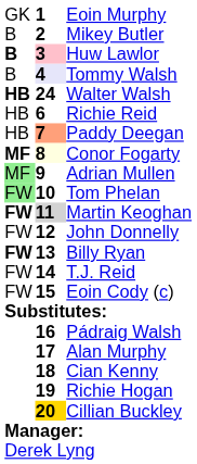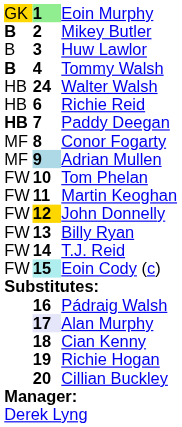Eoin Murphy | column 1: no background -> gold background
Eoin Murphy | column 2: no background -> lightgreen background
Mikey Butler | column 1: normal -> bold
Huw Lawlor | column 1: bold -> normal
Huw Lawlor | column 2: pink background -> no background
Tommy Walsh | column 1: normal -> bold
Tommy Walsh | column 2: lavender background -> no background
Walter Walsh | column 1: bold -> normal
Paddy Deegan | column 1: normal -> bold
Paddy Deegan | column 2: lightsalmon background -> no background
Conor Fogarty | column 1: bold -> normal
Conor Fogarty | column 2: lightyellow background -> no background
Adrian Mullen | column 1: lightgreen background -> no background
Adrian Mullen | column 2: no background -> lightblue background
Tom Phelan | column 1: lightgreen background -> no background
Martin Keoghan | column 1: bold -> normal
Martin Keoghan | column 2: lightgrey background -> no background
John Donnelly | column 2: no background -> gold background
Billy Ryan | column 1: bold -> normal
Eoin Cody (c) | column 2: no background -> paleturquoise background
Alan Murphy | column 2: no background -> lavender background
Cillian Buckley | column 2: gold background -> no background
